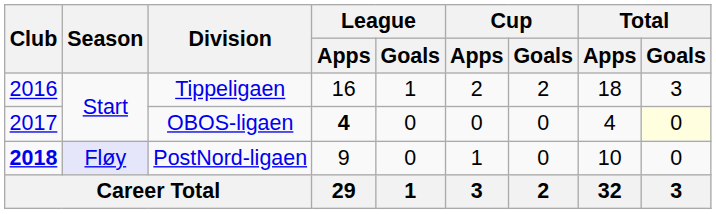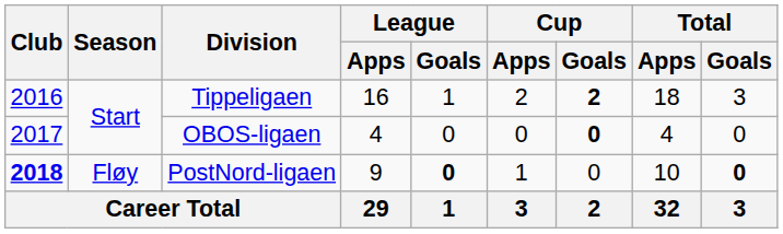Tippeligaen | Cup / Goals: normal -> bold
OBOS-ligaen | League / Apps: bold -> normal
OBOS-ligaen | Cup / Goals: normal -> bold
OBOS-ligaen | Total / Goals: lightyellow background -> no background
PostNord-ligaen | Season: lavender background -> no background
PostNord-ligaen | League / Goals: normal -> bold
PostNord-ligaen | Total / Goals: normal -> bold
